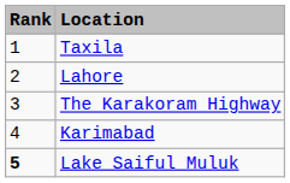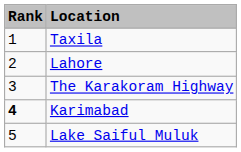Karimabad | Rank: normal -> bold
Lake Saiful Muluk | Rank: bold -> normal
